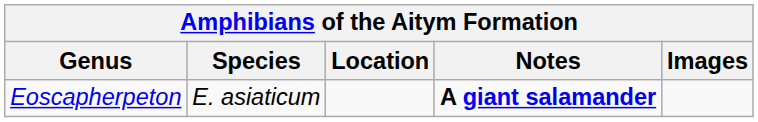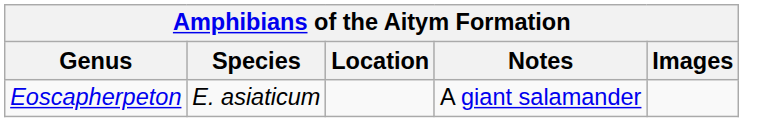Eoscapherpeton | Notes: bold -> normal
